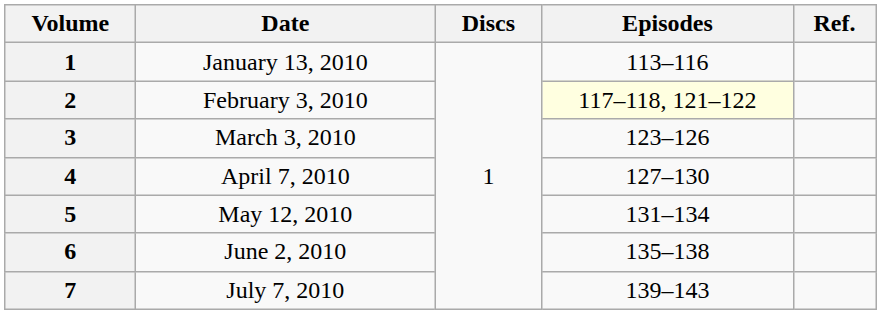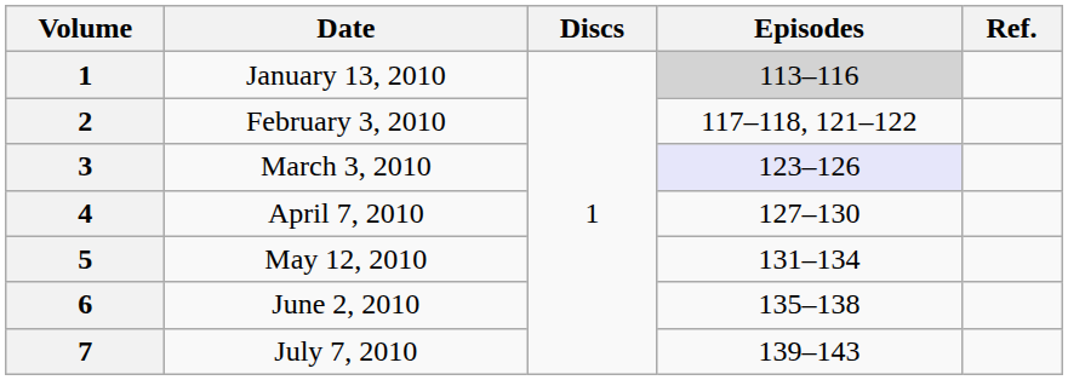January 13, 2010 | Episodes: no background -> lightgrey background
February 3, 2010 | Episodes: lightyellow background -> no background
March 3, 2010 | Episodes: no background -> lavender background
